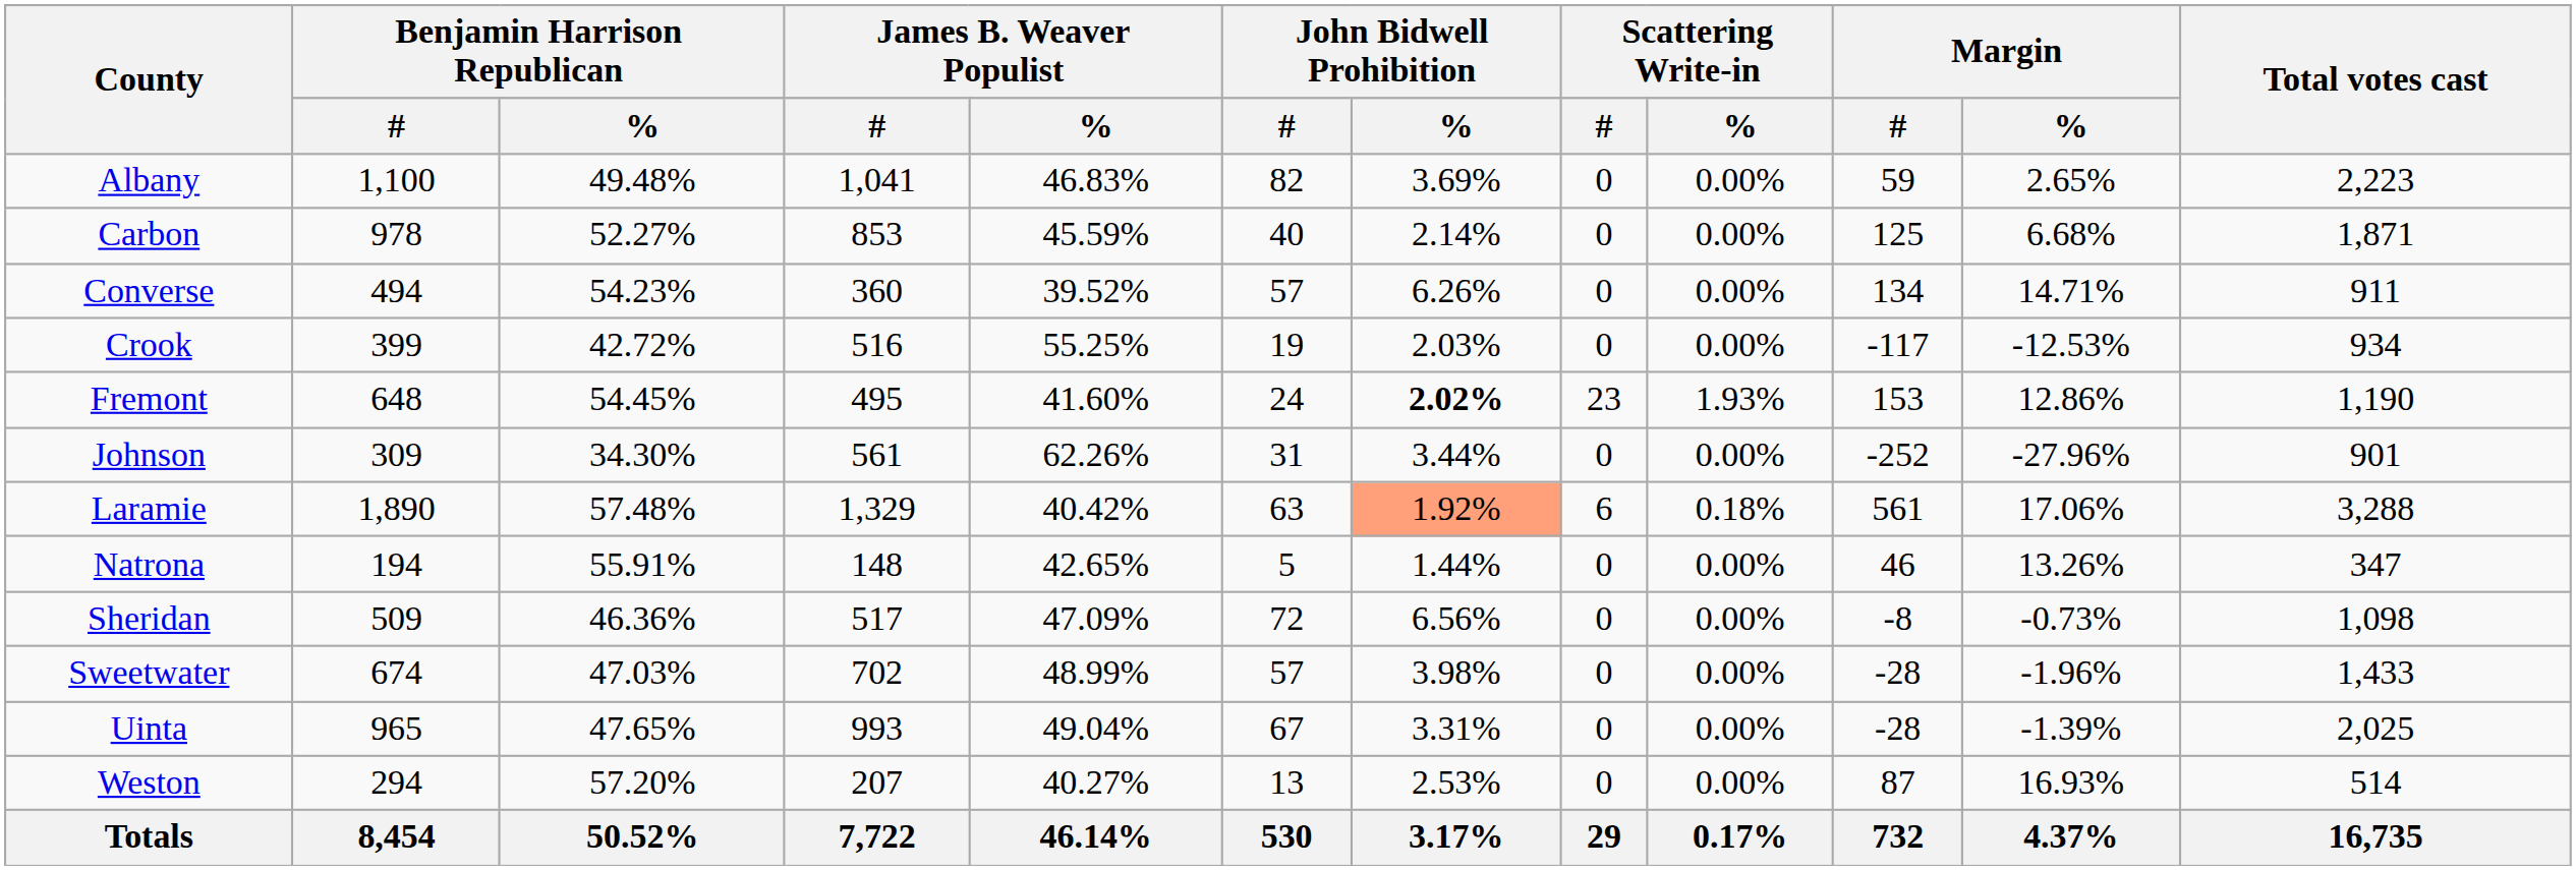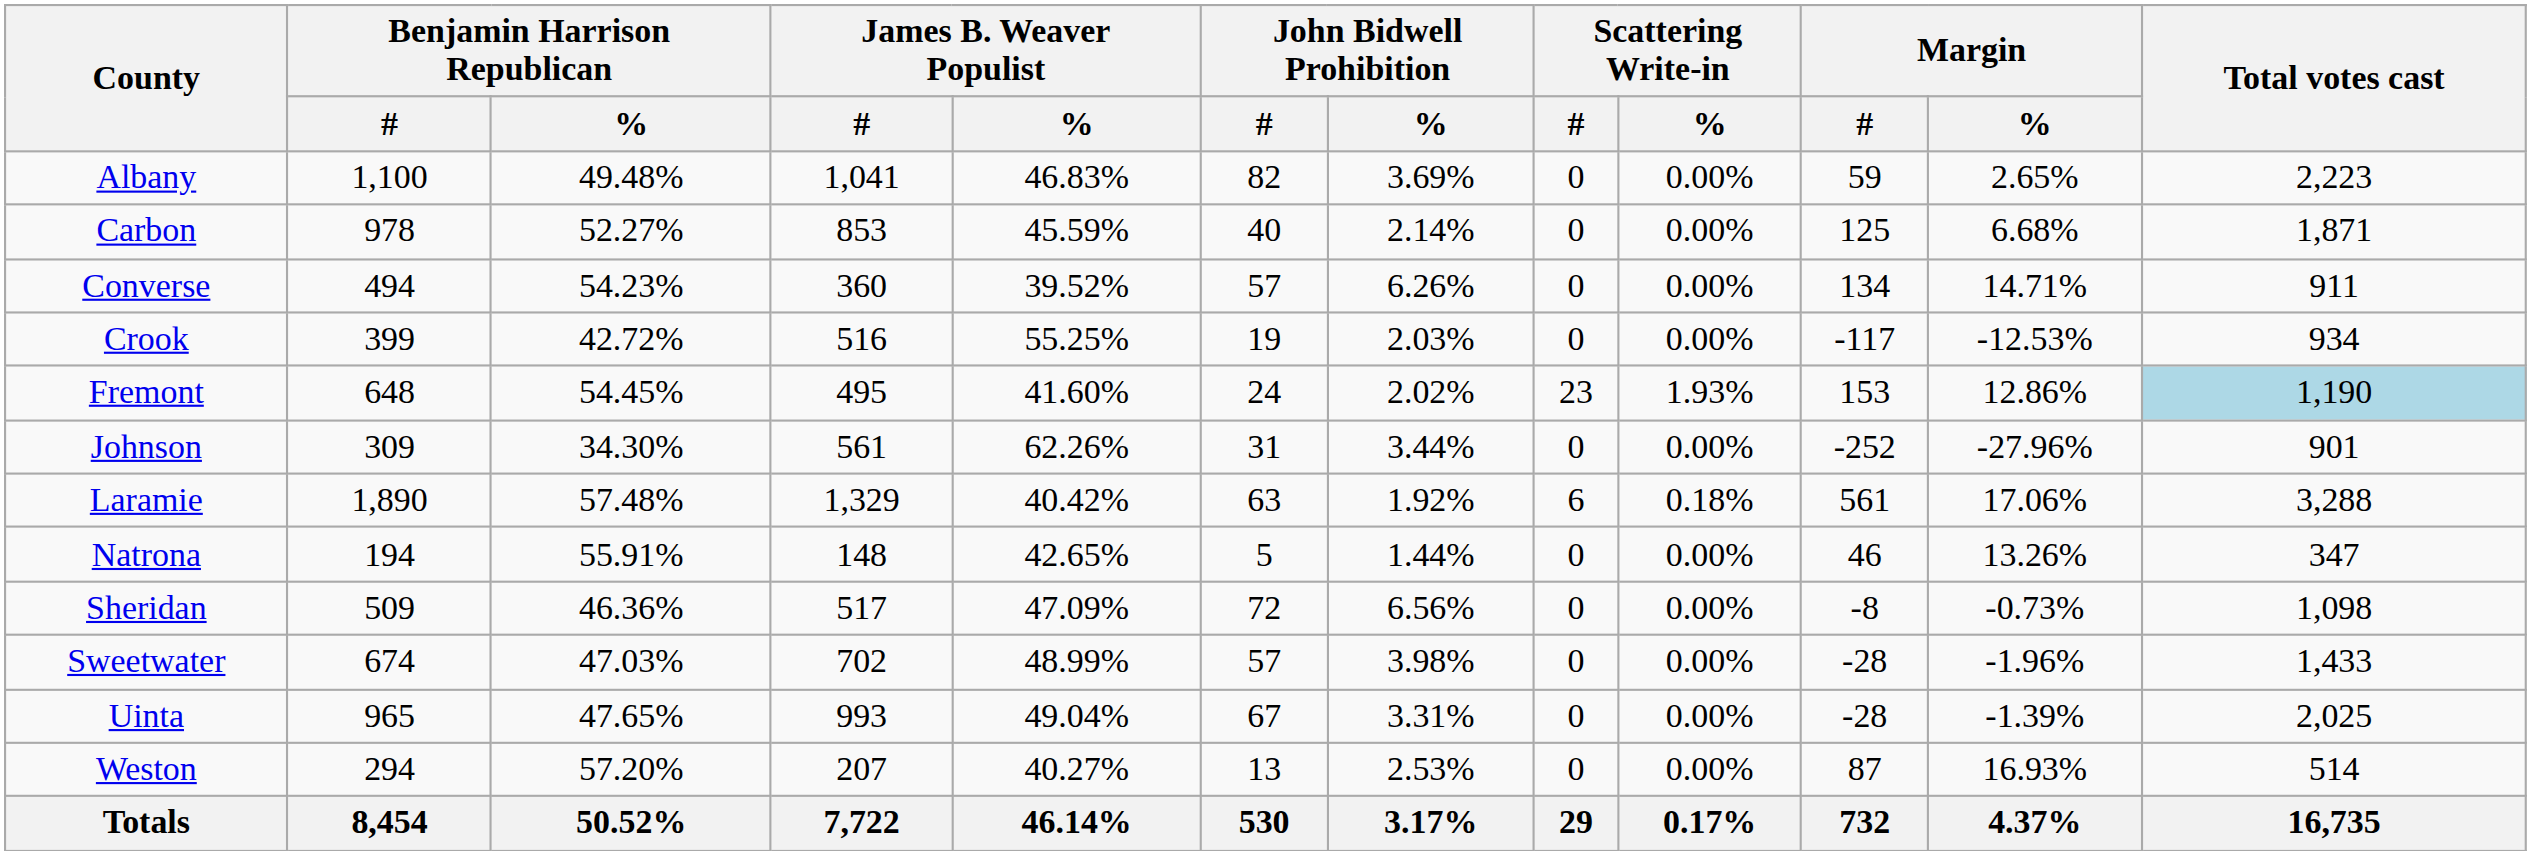Fremont | John Bidwell Prohibition / %: bold -> normal
Fremont | Total votes cast: no background -> lightblue background
Laramie | John Bidwell Prohibition / %: lightsalmon background -> no background
